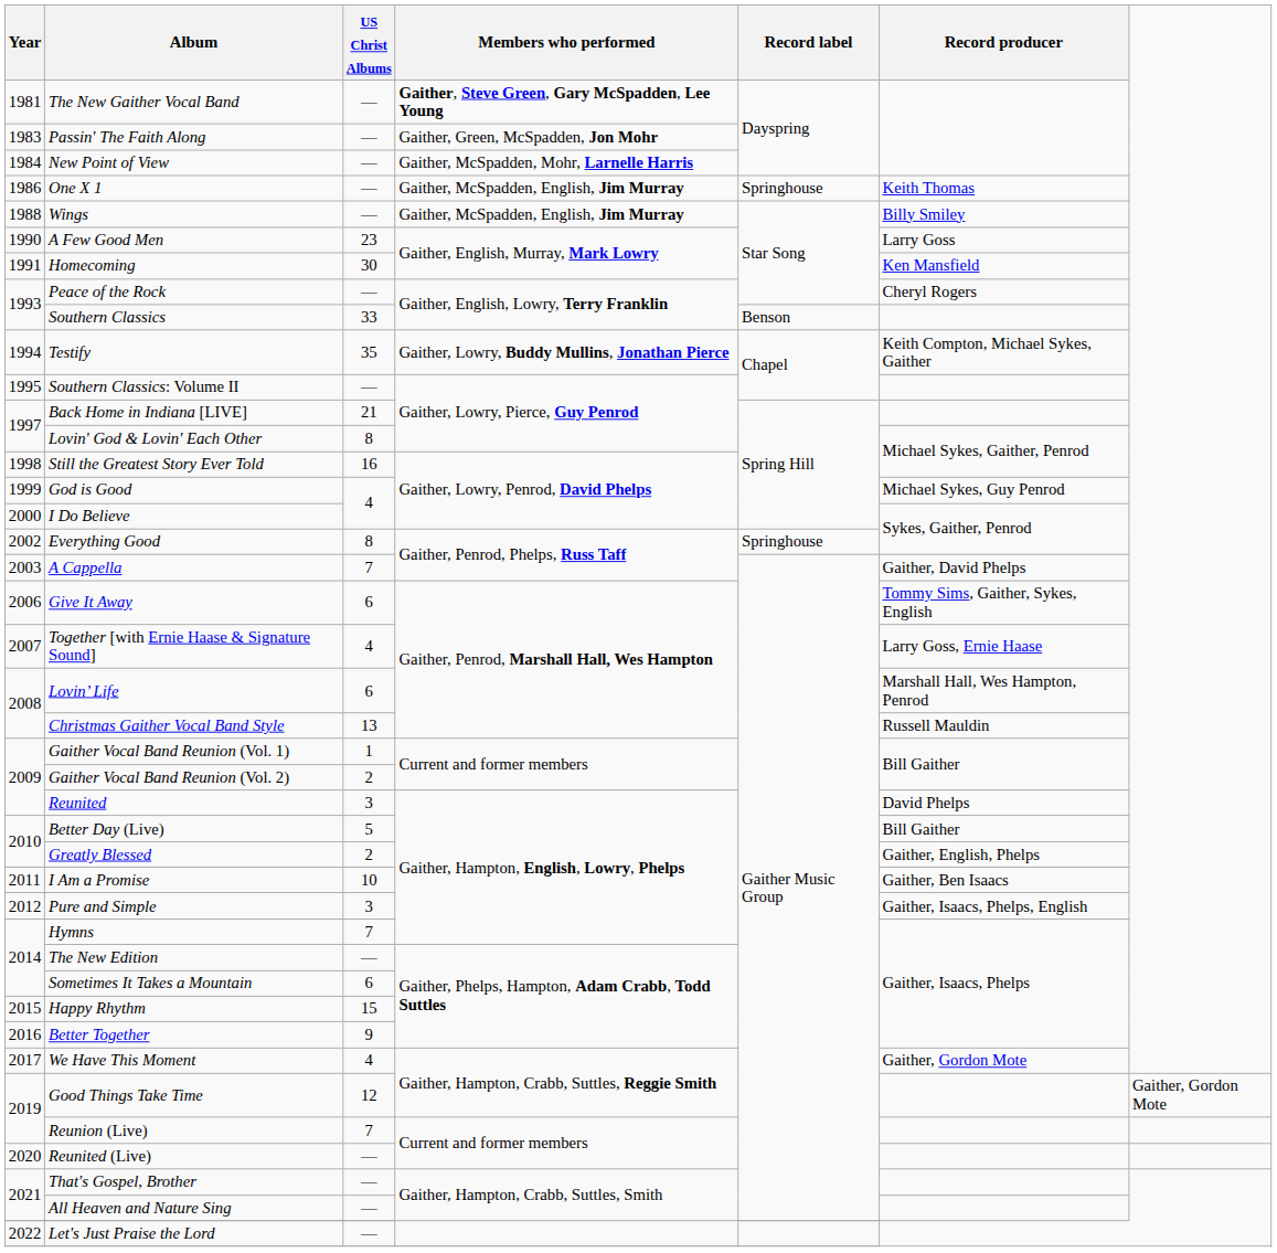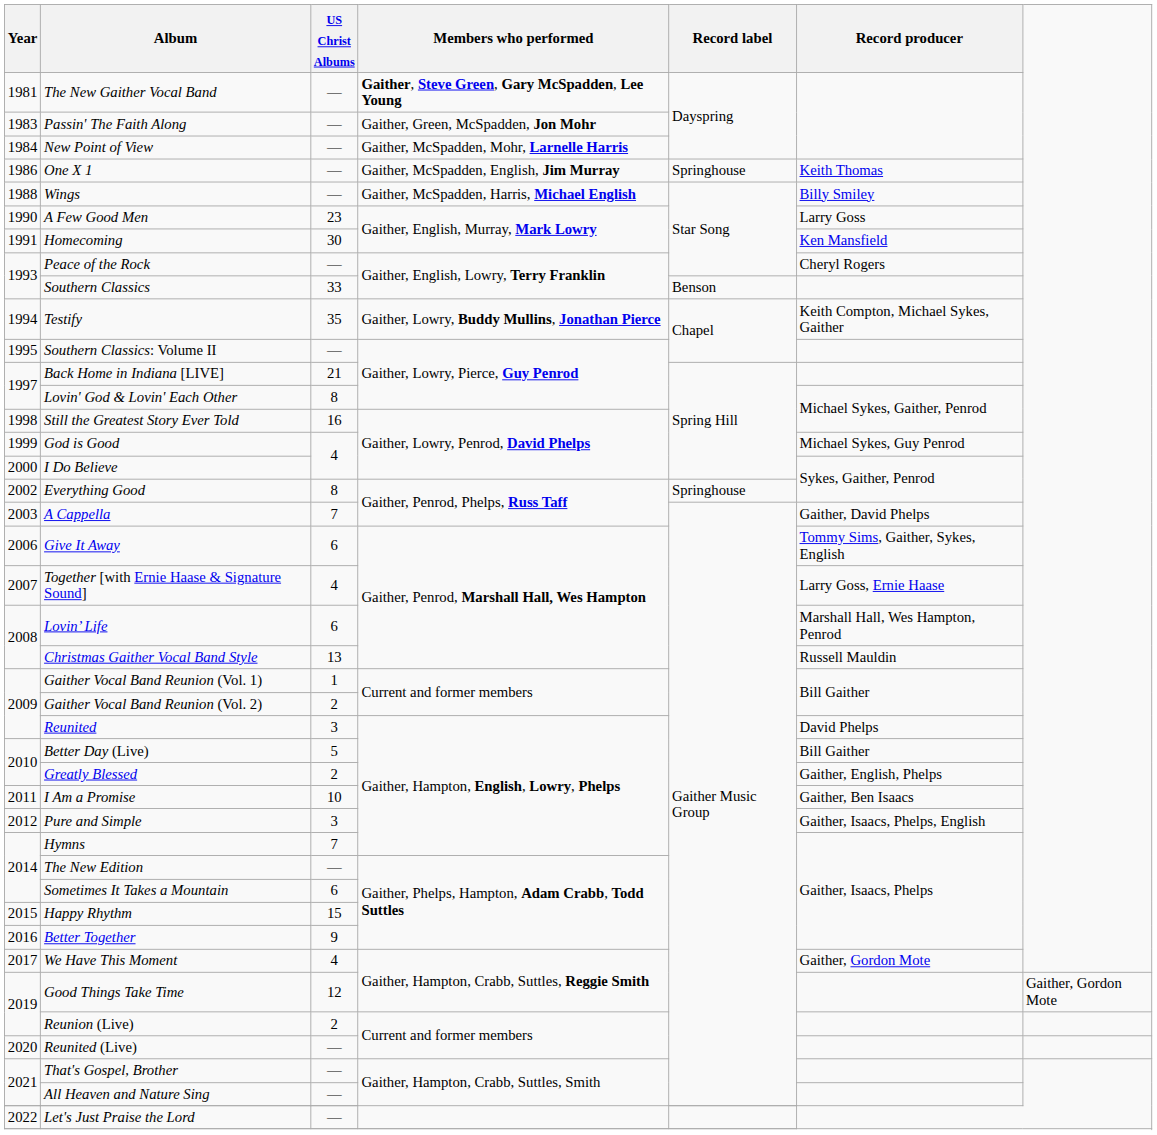Wings | Members who performed: Gaither, McSpadden, English, Jim Murray -> Gaither, McSpadden, Harris, Michael English
Reunion (Live) | US Christ Albums: 7 -> 2
